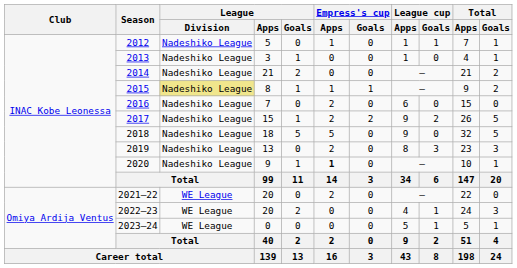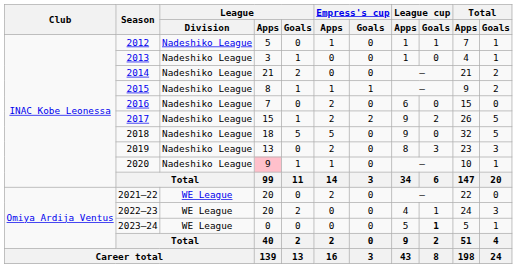2015 | League / Division: khaki background -> no background
2020 | League / Apps: no background -> pink background
2020 | Empress's cup / Apps: bold -> normal
2023–24 | League cup / Goals: normal -> bold
